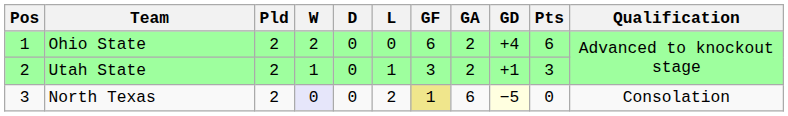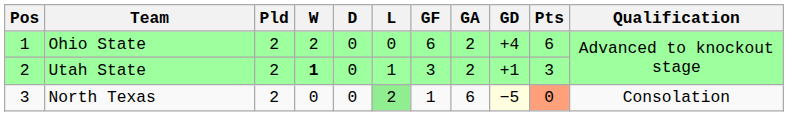Utah State | W: normal -> bold
North Texas | W: lavender background -> no background
North Texas | L: no background -> lightgreen background
North Texas | GF: khaki background -> no background
North Texas | Pts: no background -> lightsalmon background
